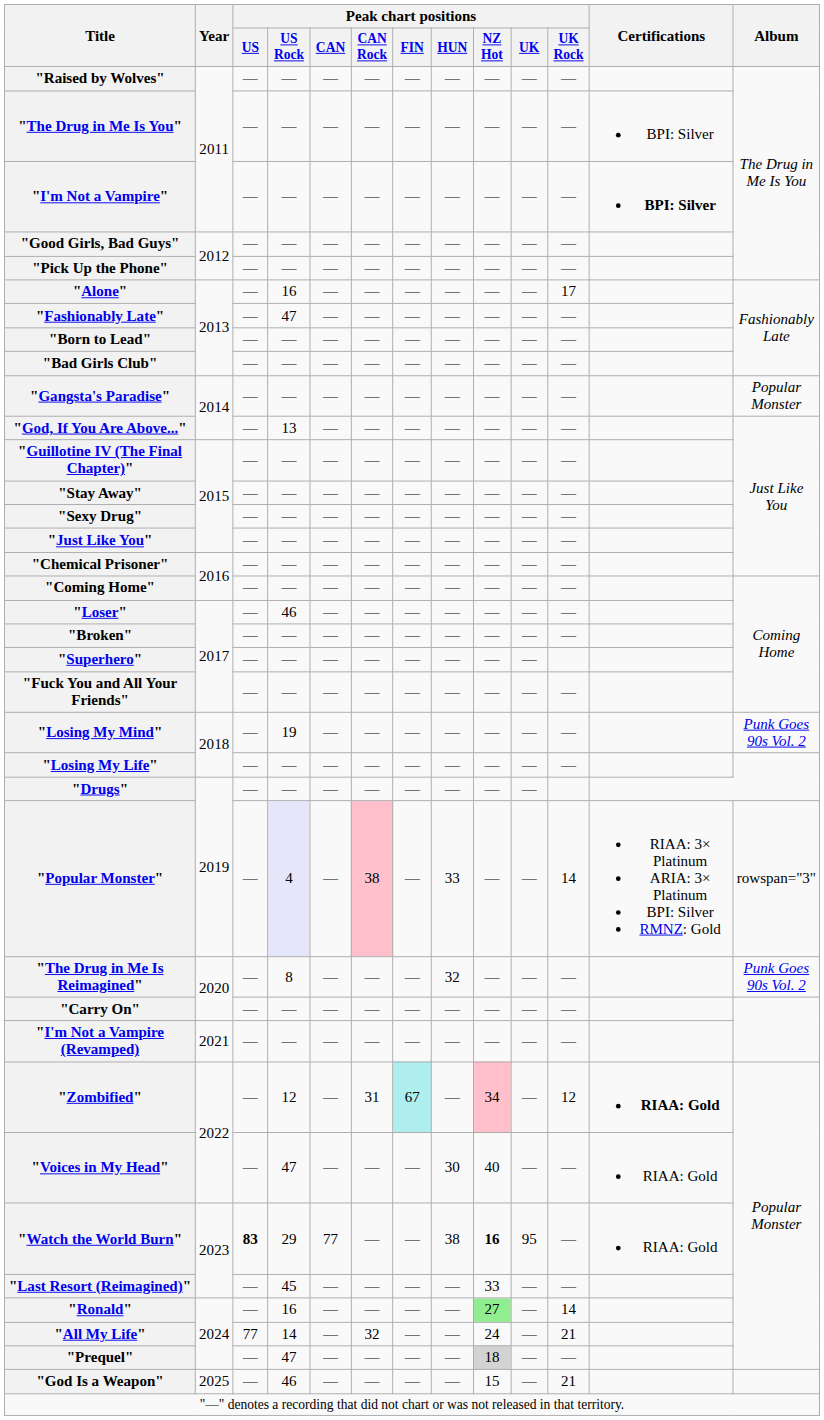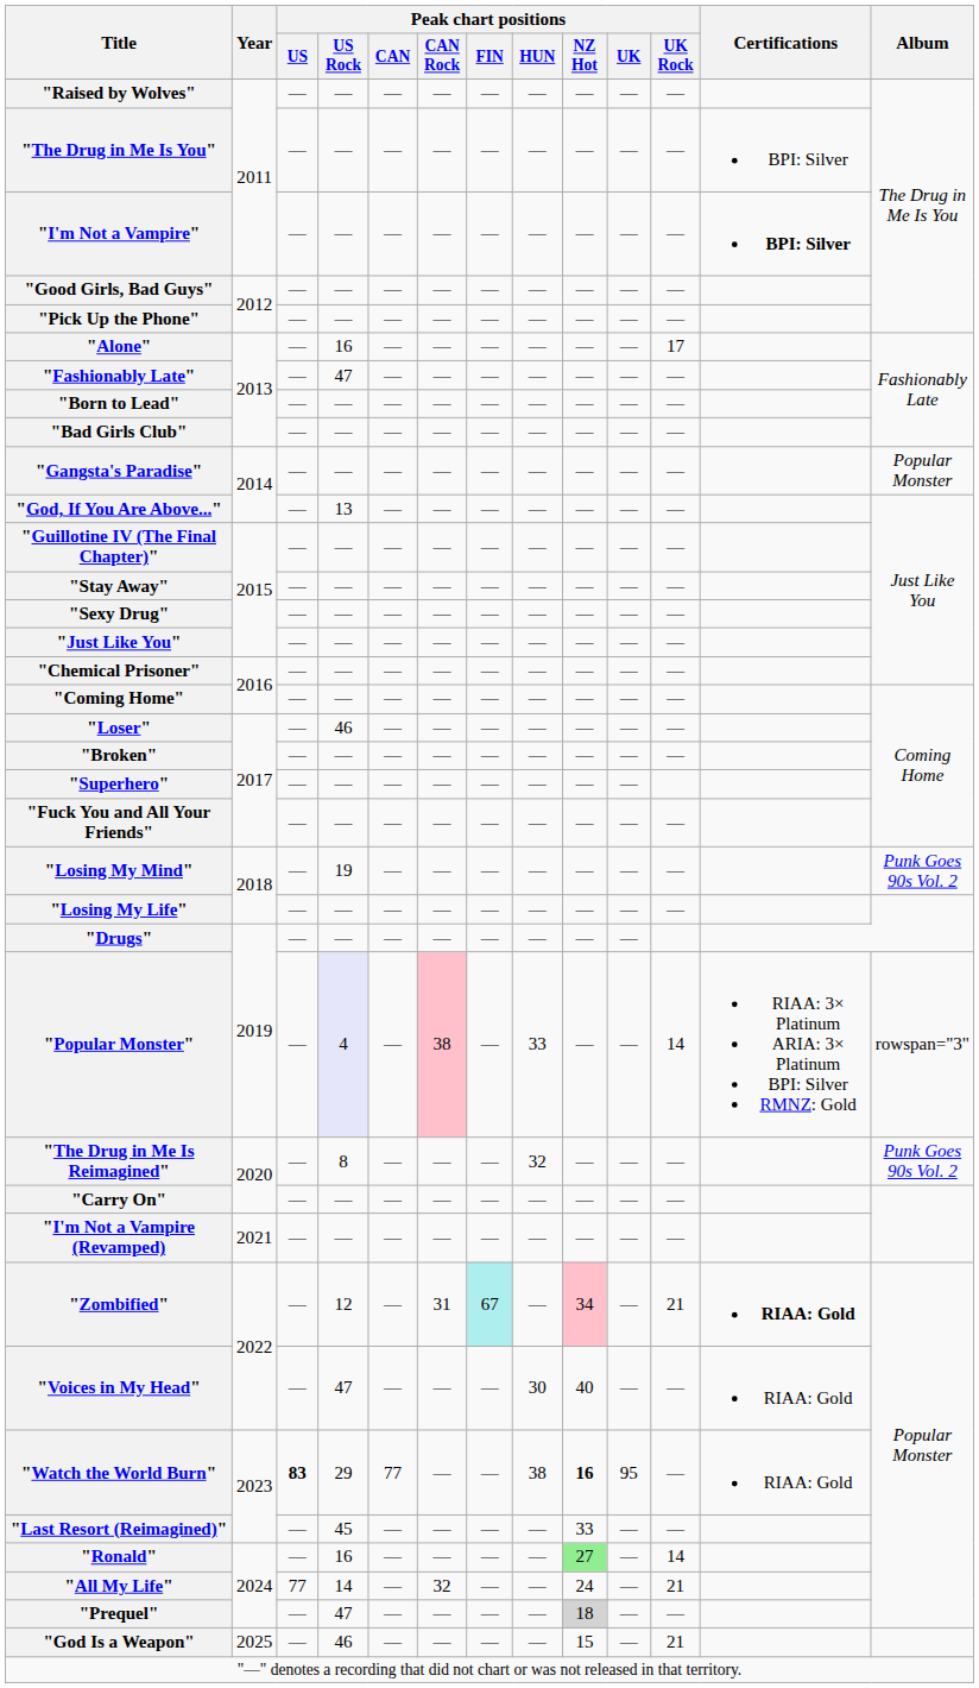"Zombified" | Peak chart positions / UK Rock: 12 -> 21
